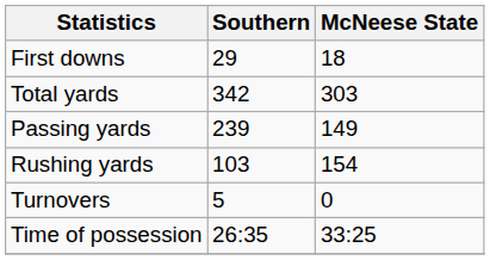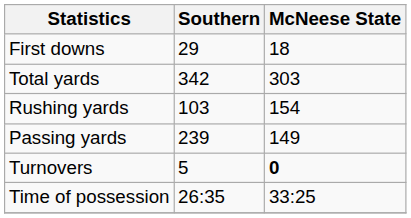rows swapped: Rushing yards <-> Passing yards
Turnovers | McNeese State: normal -> bold
